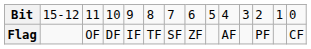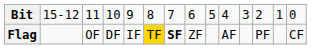Flag | column 6: no background -> gold background
Flag | column 7: normal -> bold
